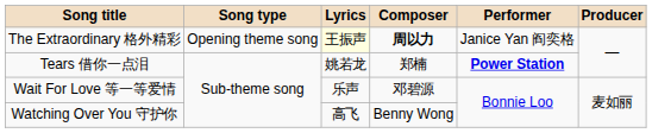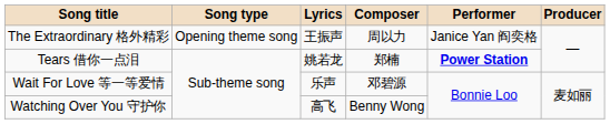The Extraordinary 格外精彩 | Lyrics: lightyellow background -> no background
The Extraordinary 格外精彩 | Composer: bold -> normal
